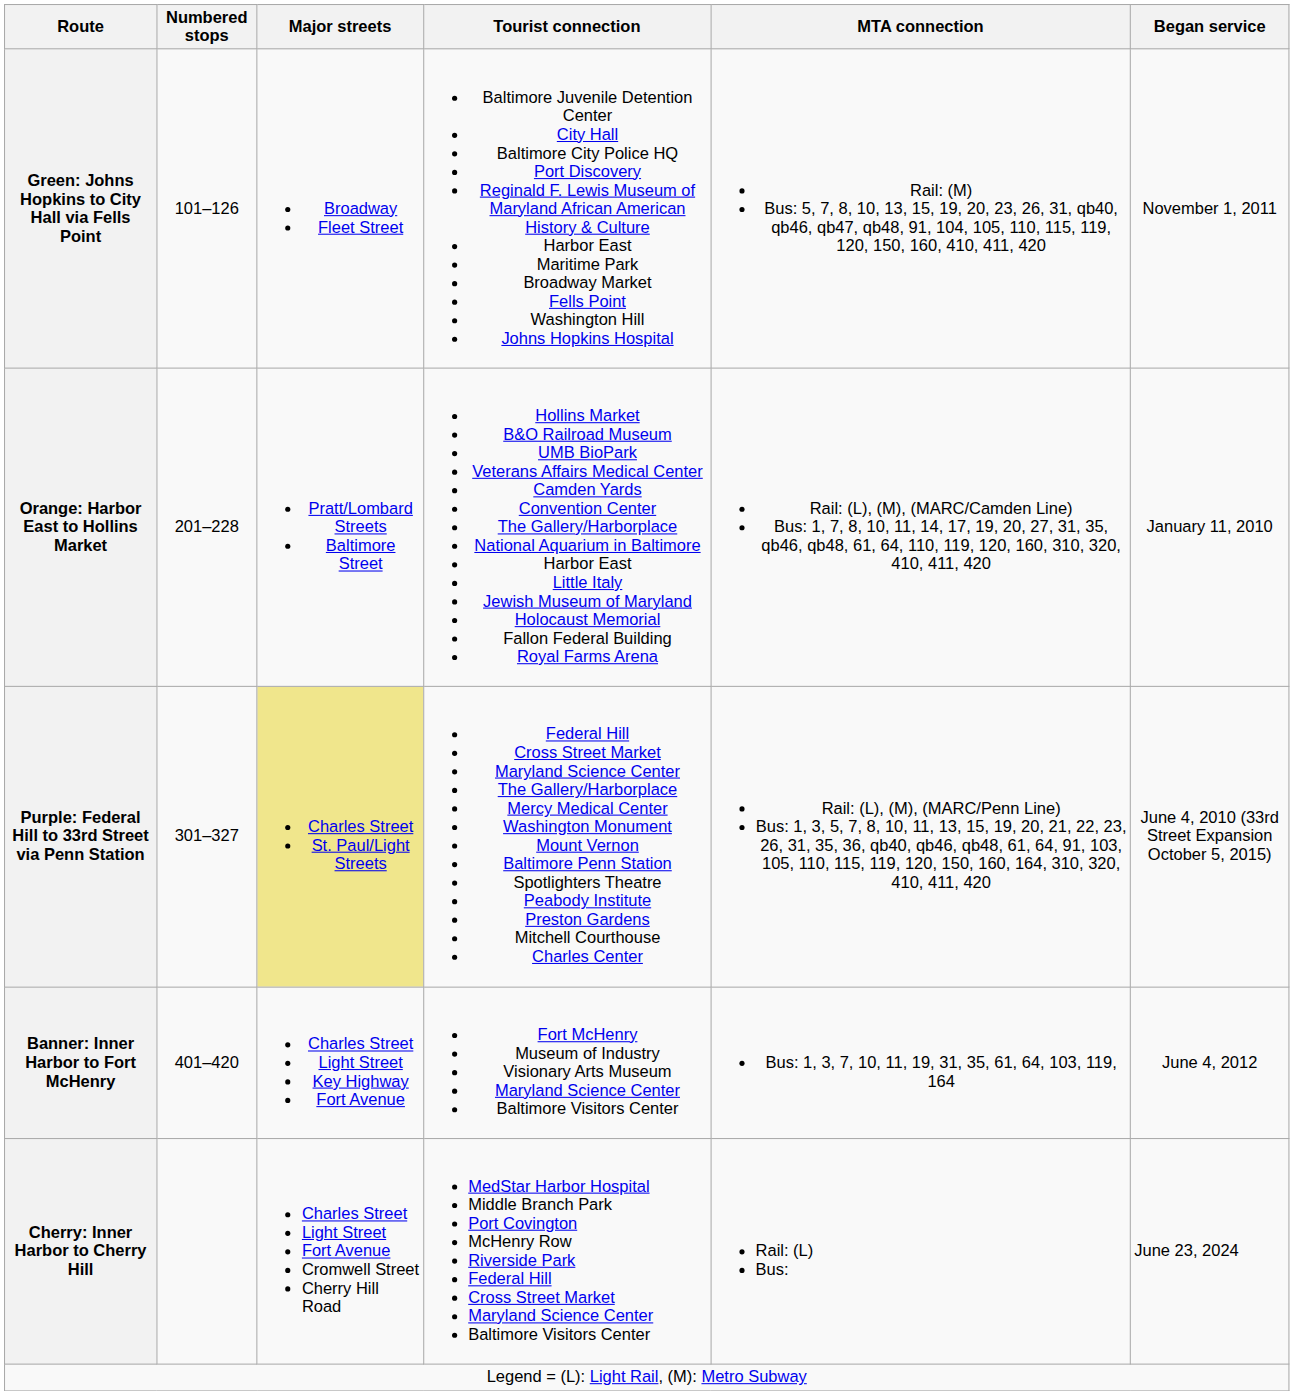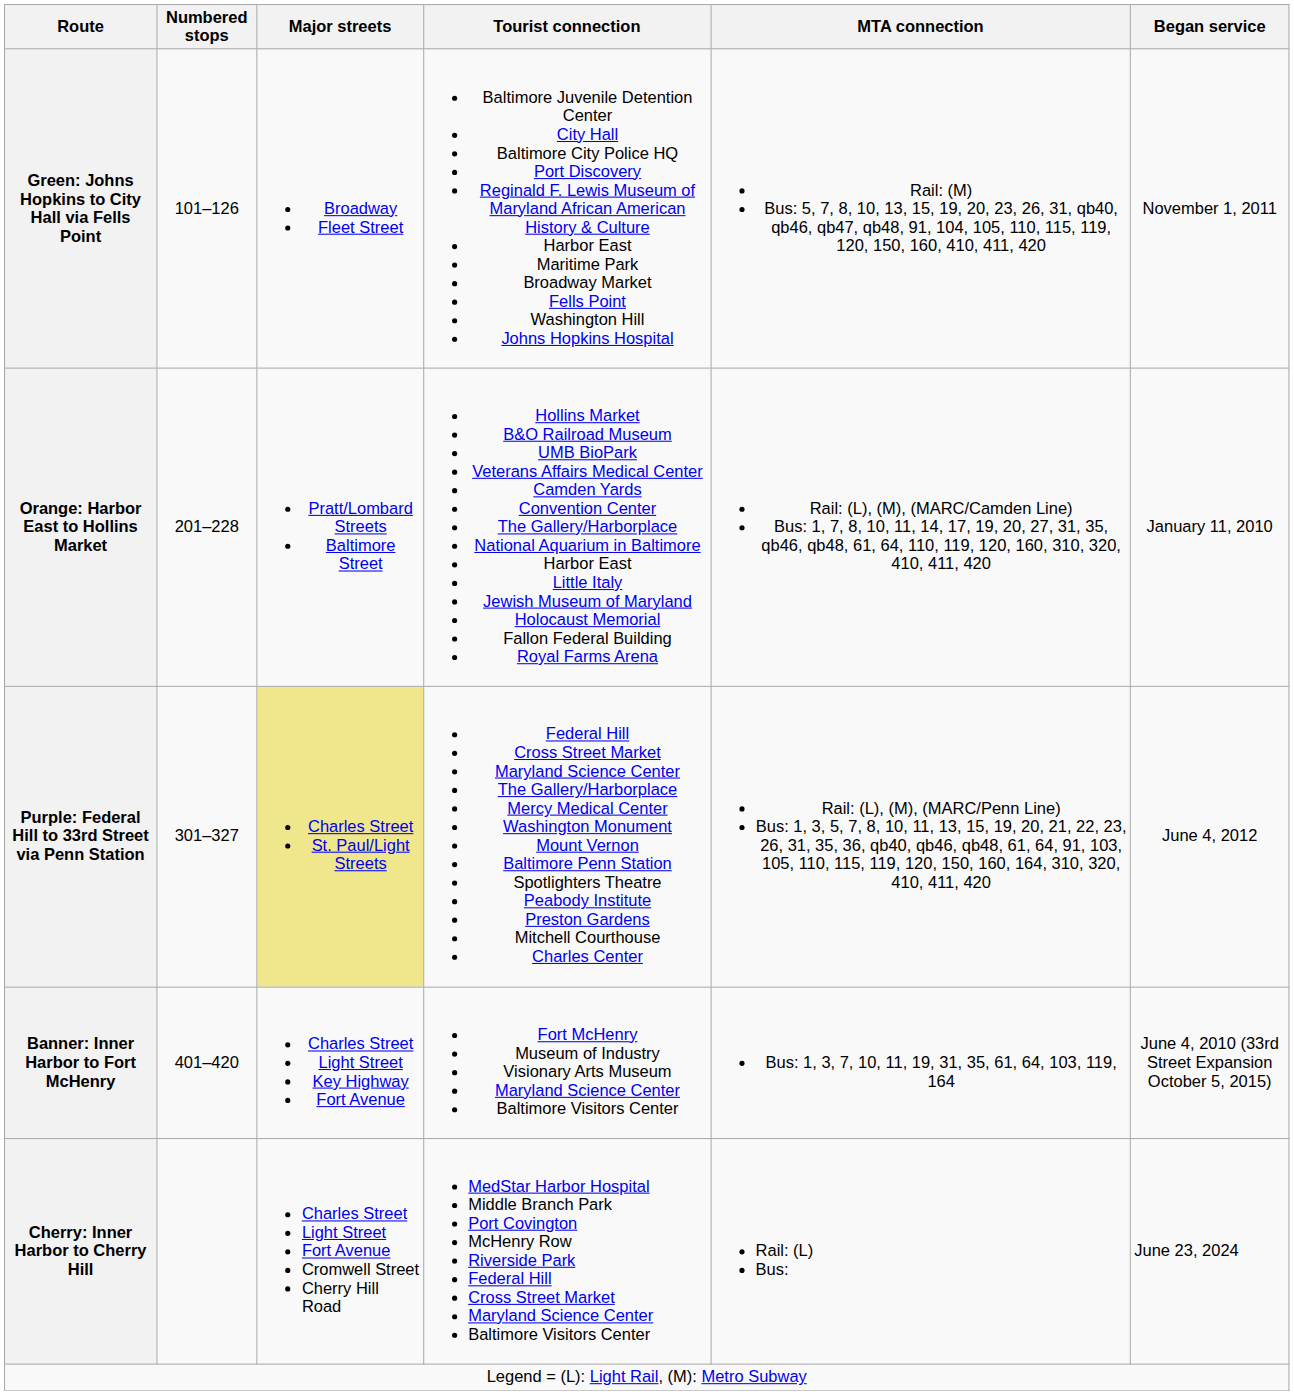Purple: Federal Hill to 33rd Street via Penn Station | Began service: June 4, 2010 (33rd Street Expansion October 5, 2015) -> June 4, 2012
Banner: Inner Harbor to Fort McHenry | Began service: June 4, 2012 -> June 4, 2010 (33rd Street Expansion October 5, 2015)
